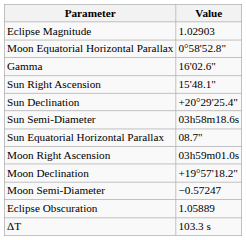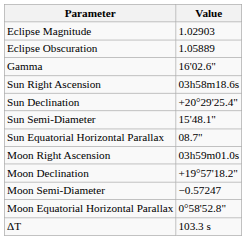rows swapped: Eclipse Obscuration <-> Moon Equatorial Horizontal Parallax
Sun Right Ascension | Value: 15'48.1" -> 03h58m18.6s
Sun Semi-Diameter | Value: 03h58m18.6s -> 15'48.1"
